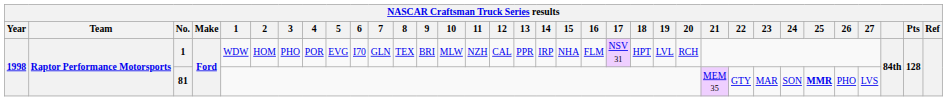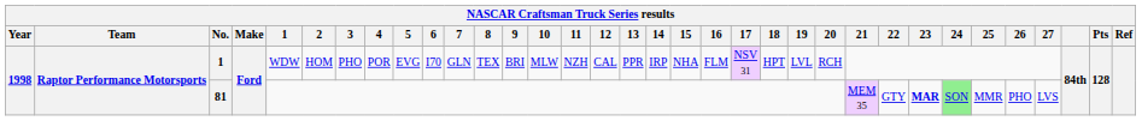81 | 23: normal -> bold
81 | 24: no background -> lightgreen background
81 | 25: bold -> normal
